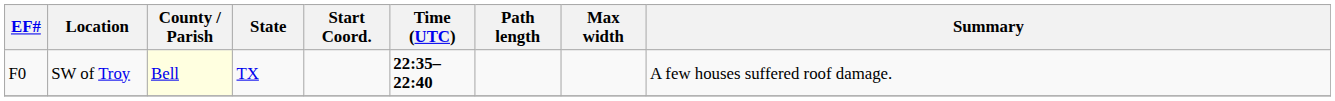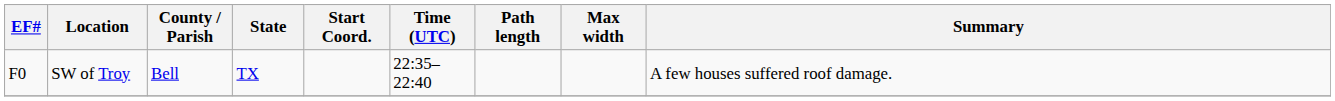SW of Troy | County / Parish: lightyellow background -> no background
SW of Troy | Time (UTC): bold -> normal
